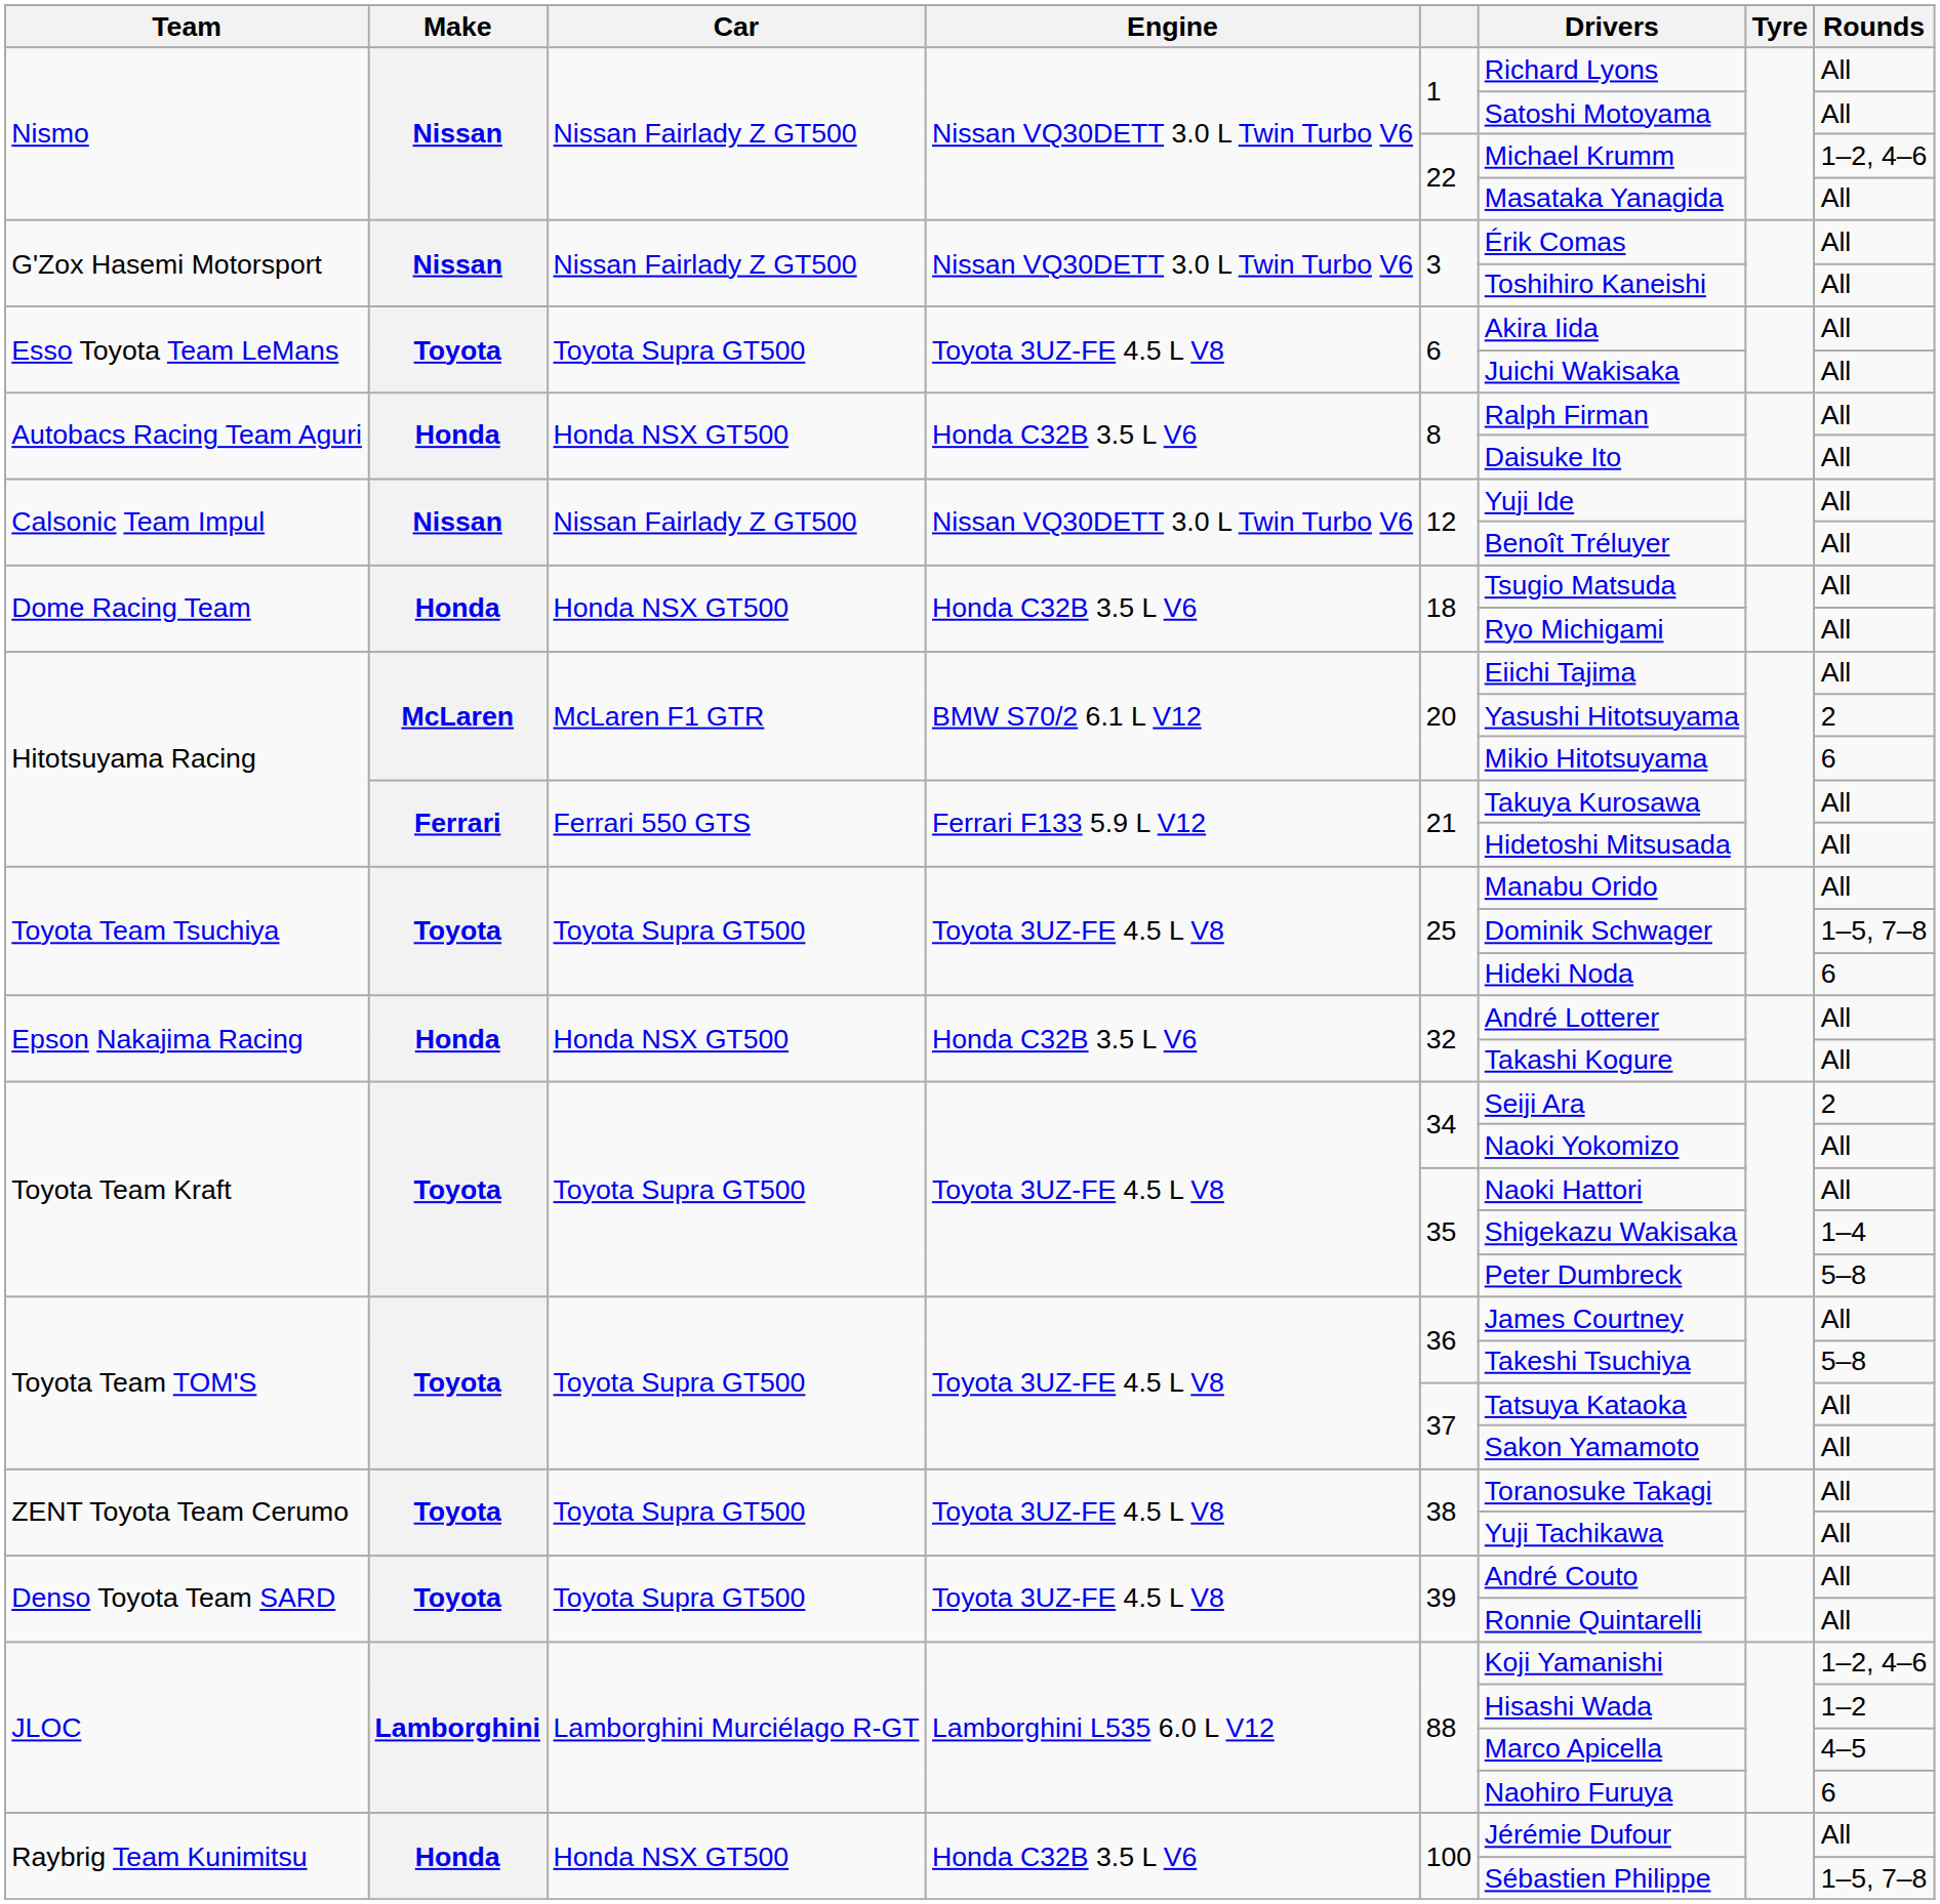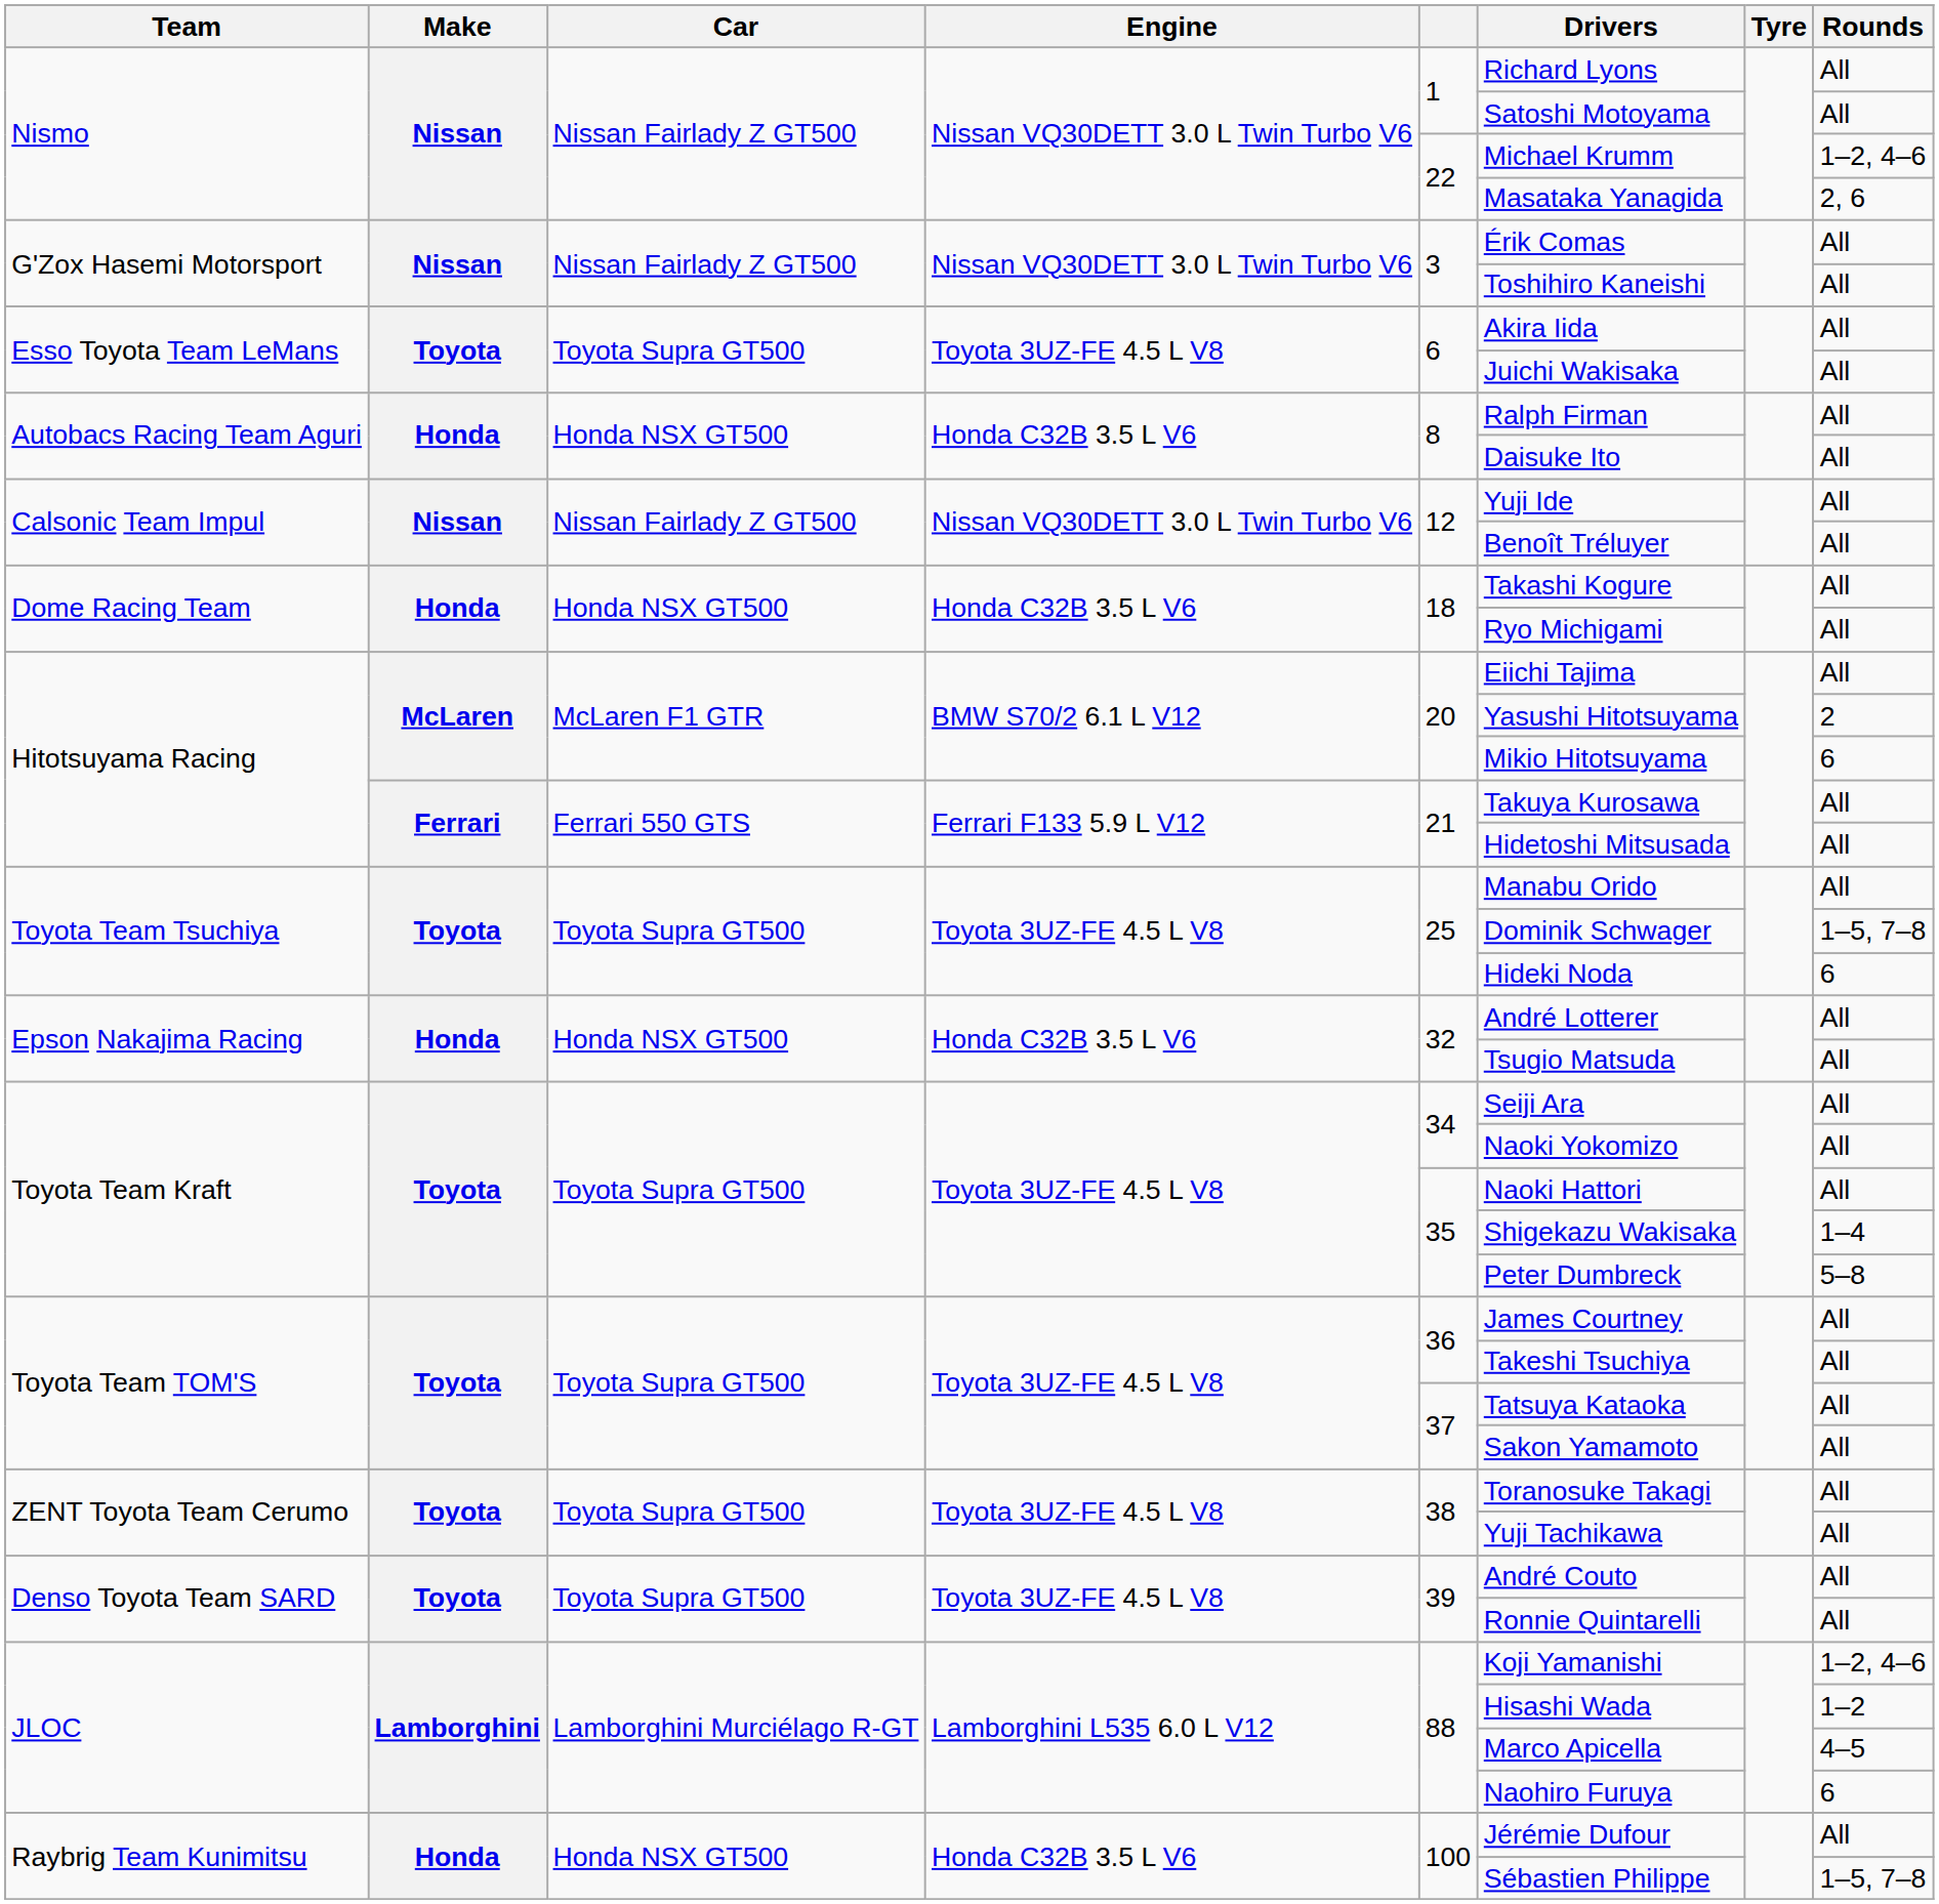row 5 | Rounds: All -> 2, 6
row 14 | Drivers: Tsugio Matsuda -> Takashi Kogure
row 25 | Drivers: Takashi Kogure -> Tsugio Matsuda
row 26 | Rounds: 2 -> All
row 32 | Rounds: 5–8 -> All
